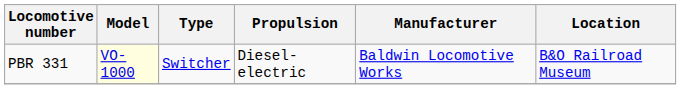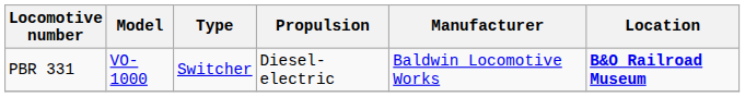PBR 331 | Model: lightyellow background -> no background
PBR 331 | Location: normal -> bold
